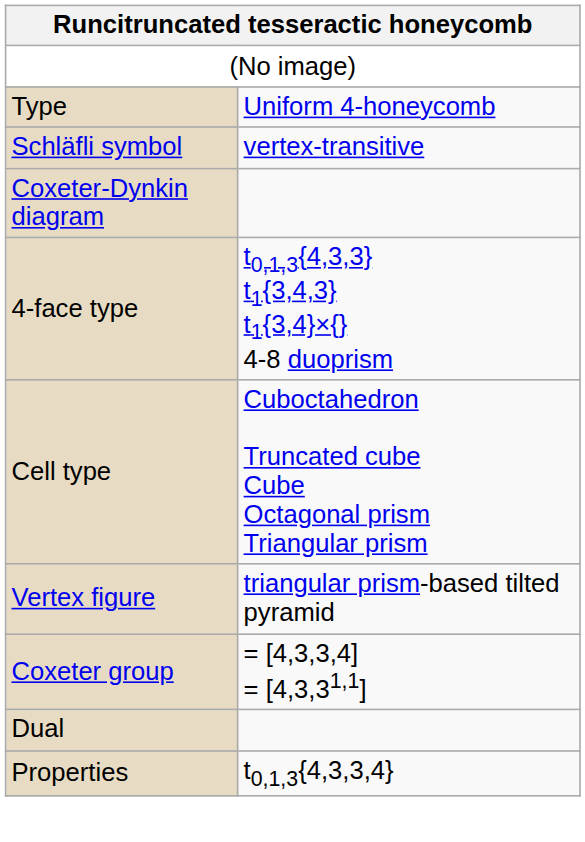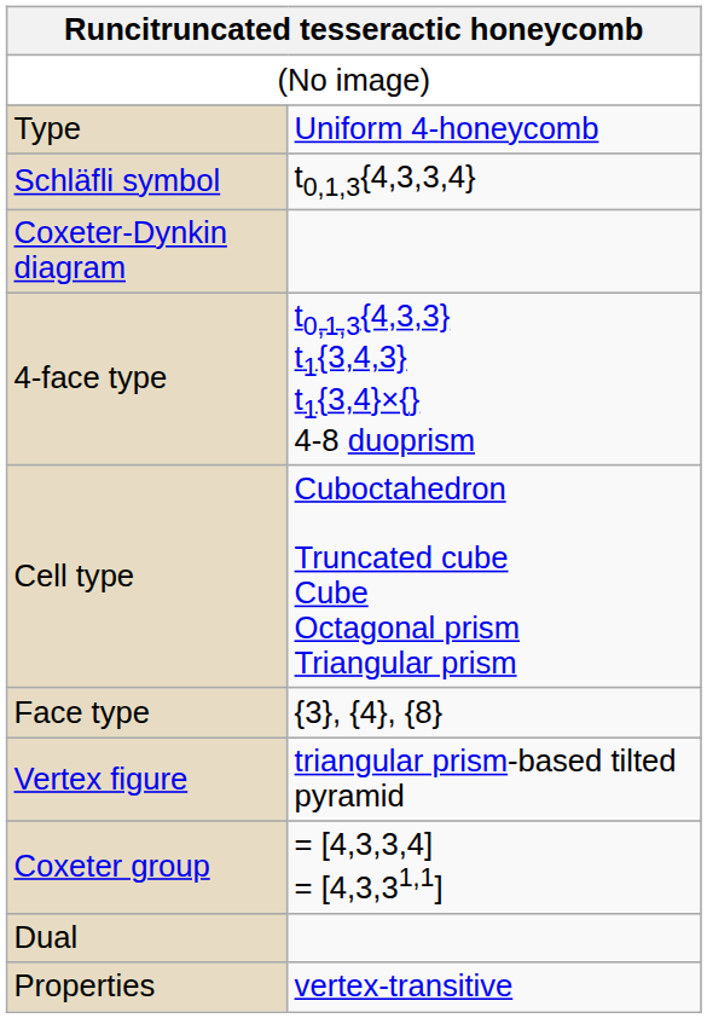Schläfli symbol | column 2: vertex-transitive -> t0,1,3{4,3,3,4}
+ row: Face type | {3}, {4}, {8}
Properties | column 2: t0,1,3{4,3,3,4} -> vertex-transitive
